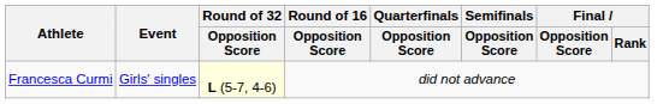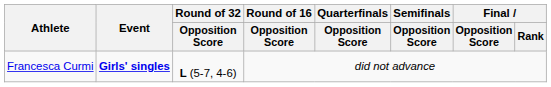Francesca Curmi | Event: normal -> bold
Francesca Curmi | Round of 32 / Opposition Score: lightyellow background -> no background
